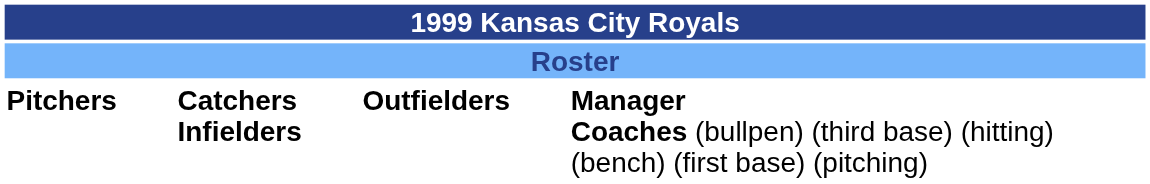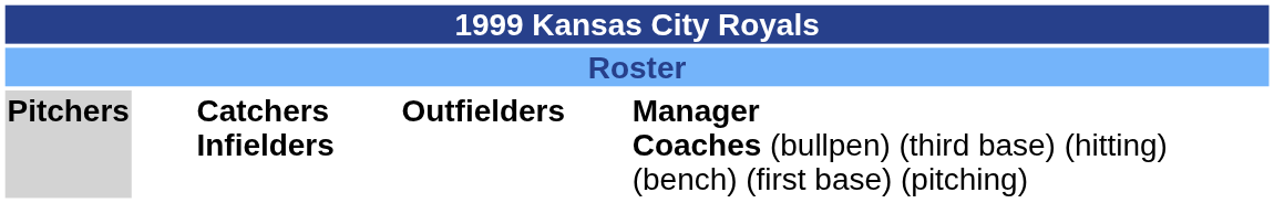Pitchers | column 1: no background -> lightgrey background
